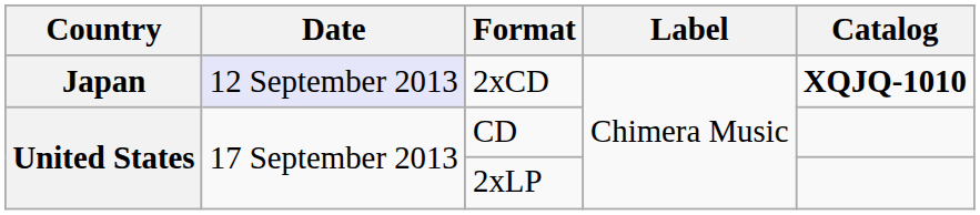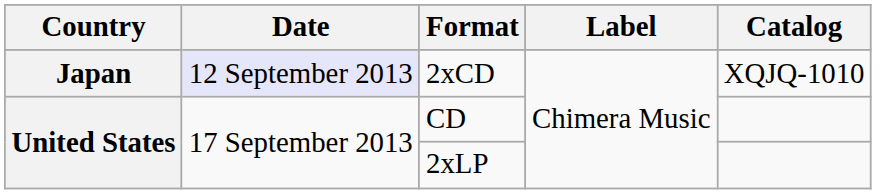2xCD | Catalog: bold -> normal
